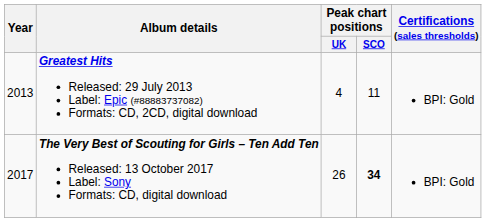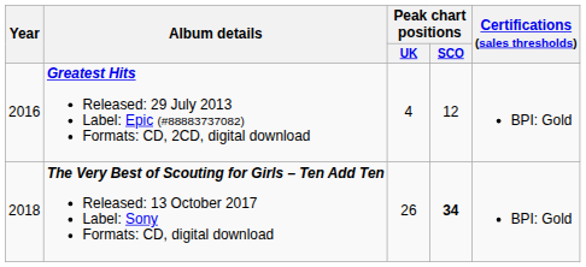row 3 | Year: 2013 -> 2016
row 3 | Peak chart positions / SCO: 11 -> 12
row 4 | Year: 2017 -> 2018
